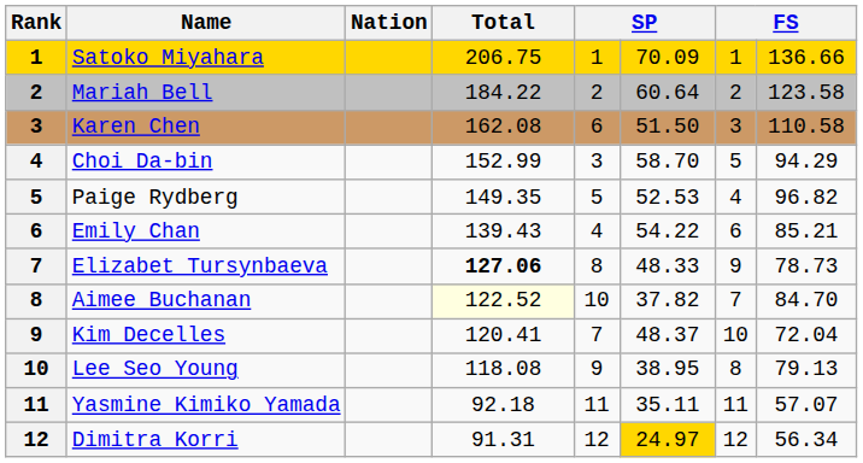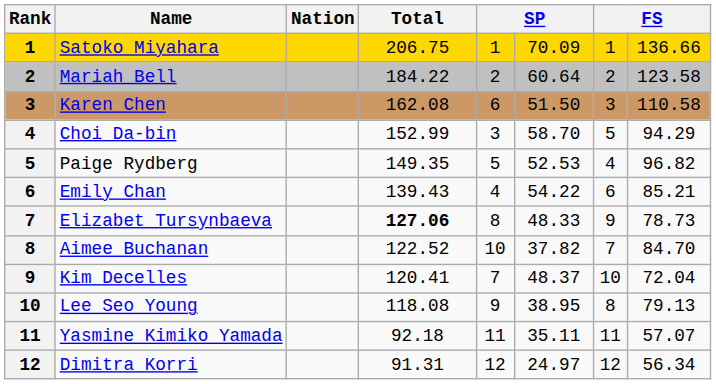Aimee Buchanan | Total: lightyellow background -> no background
Dimitra Korri | column 6: gold background -> no background
